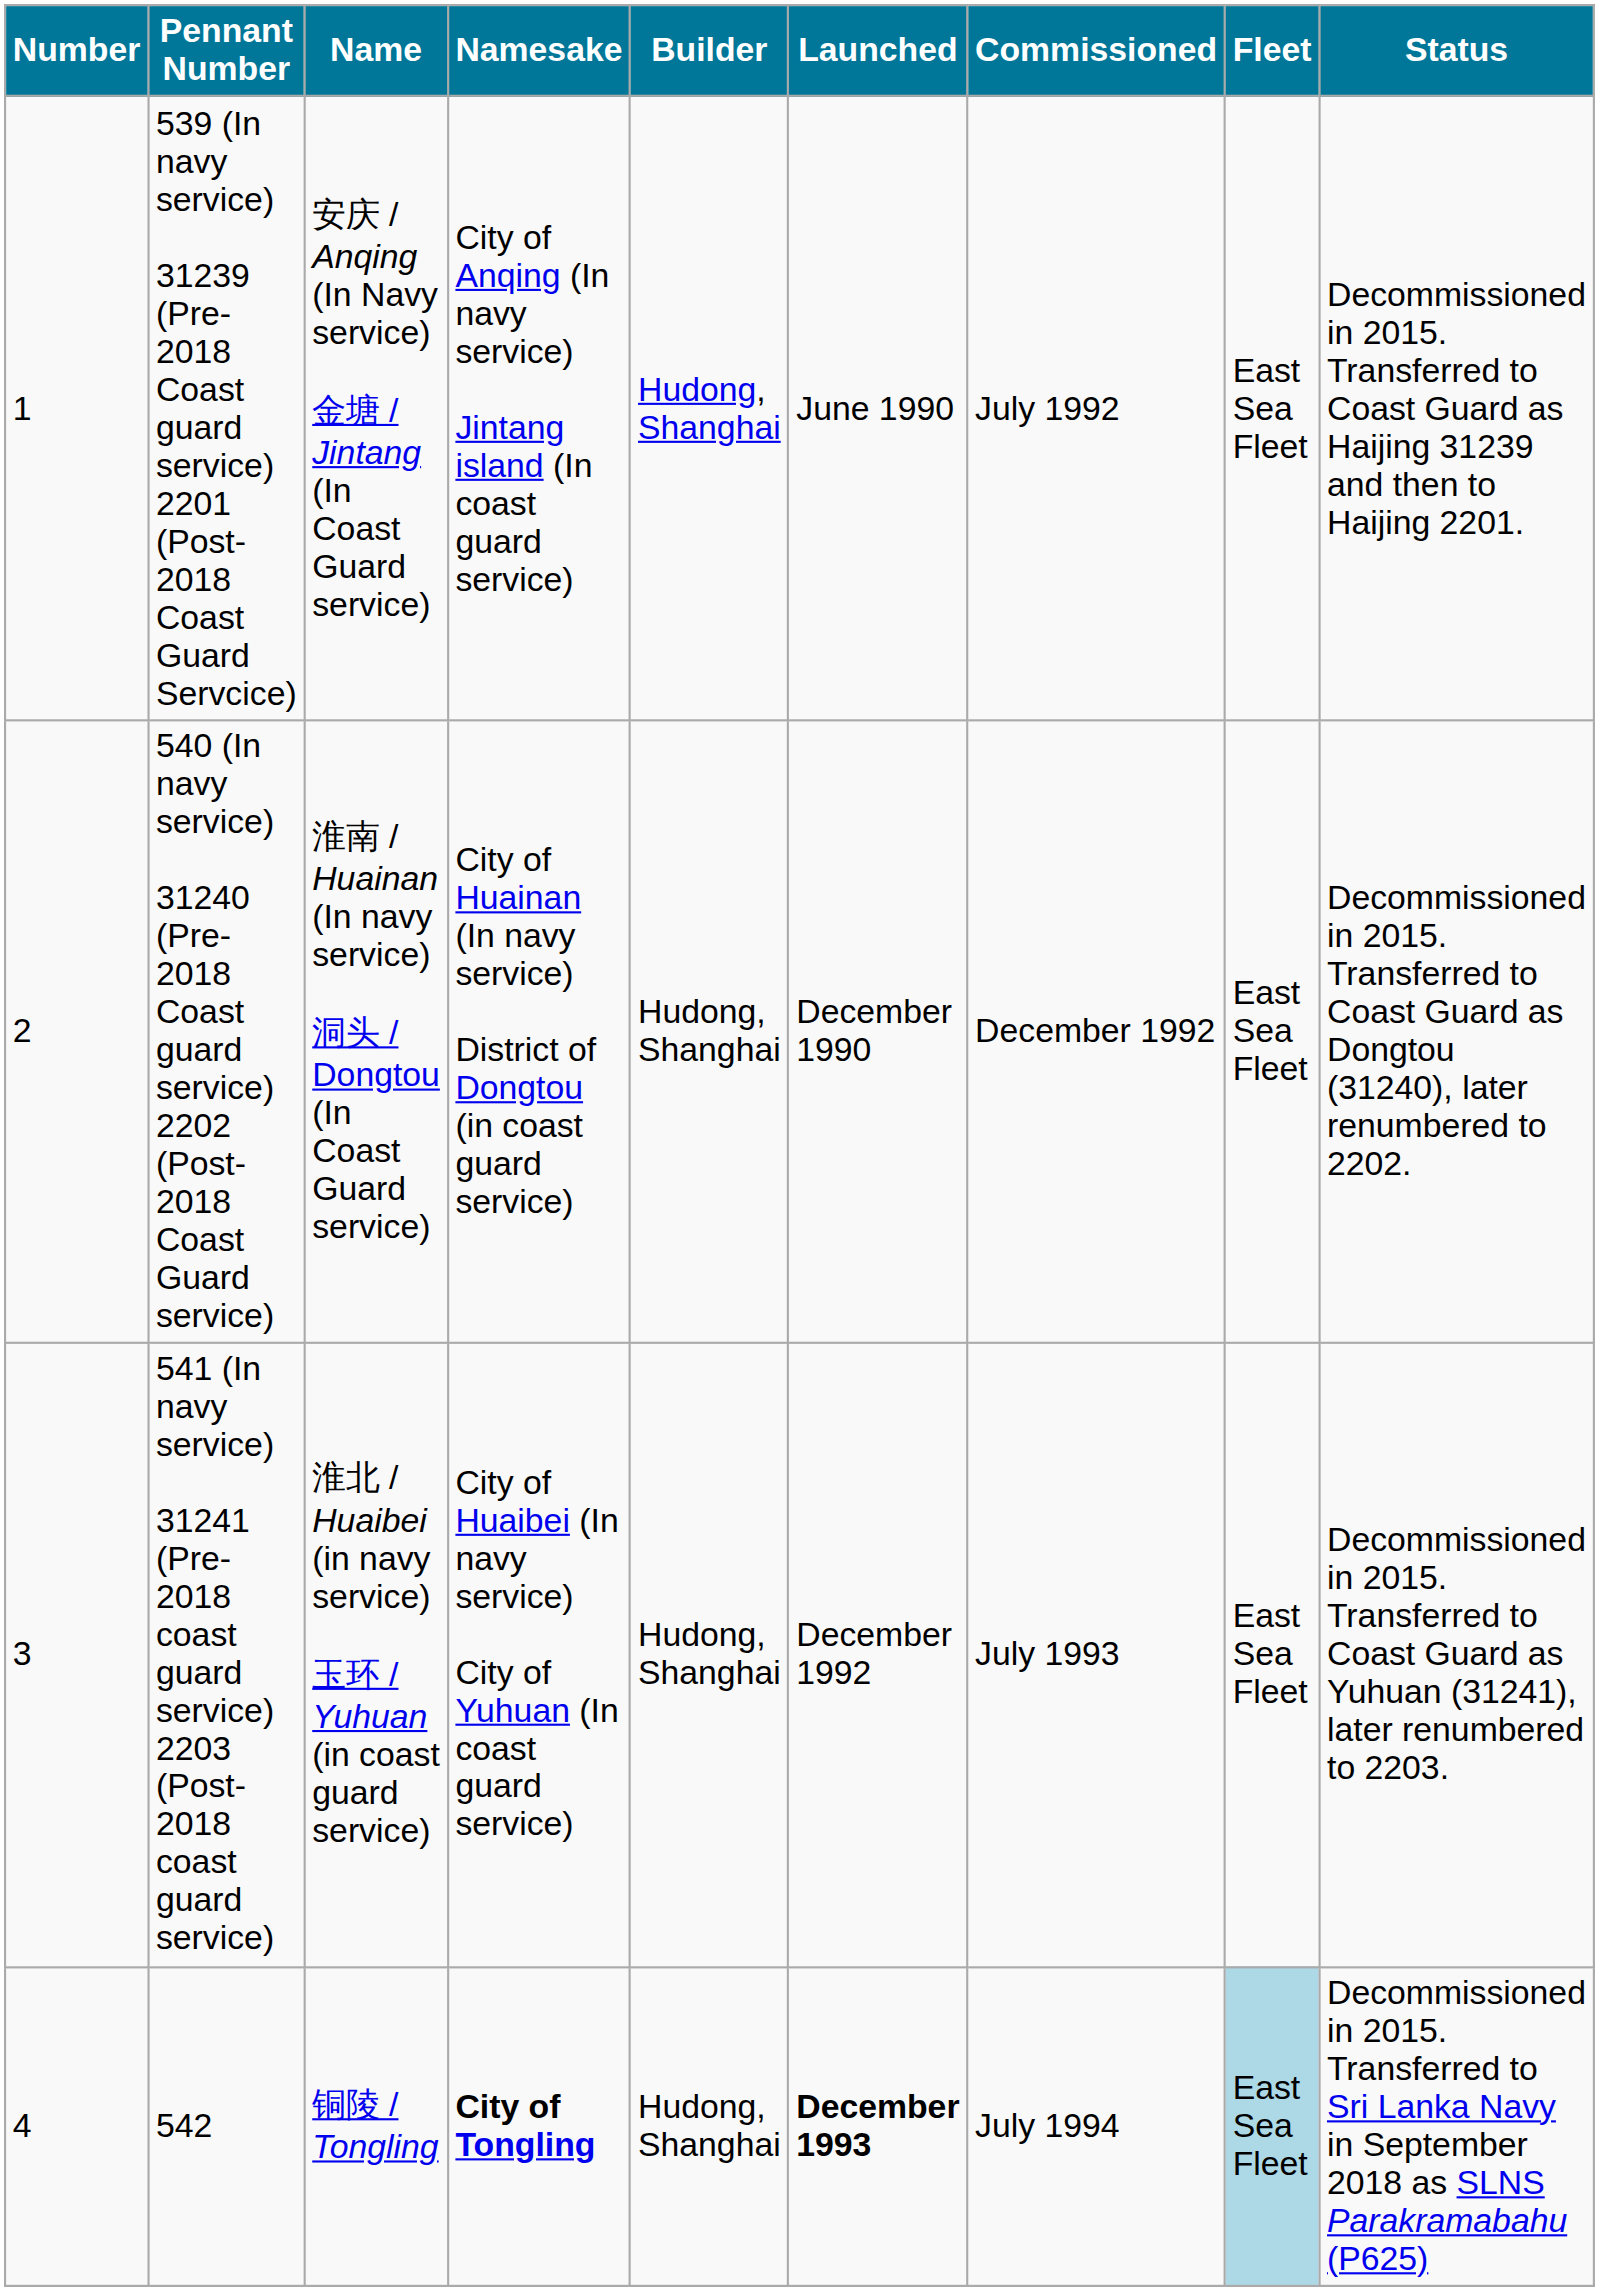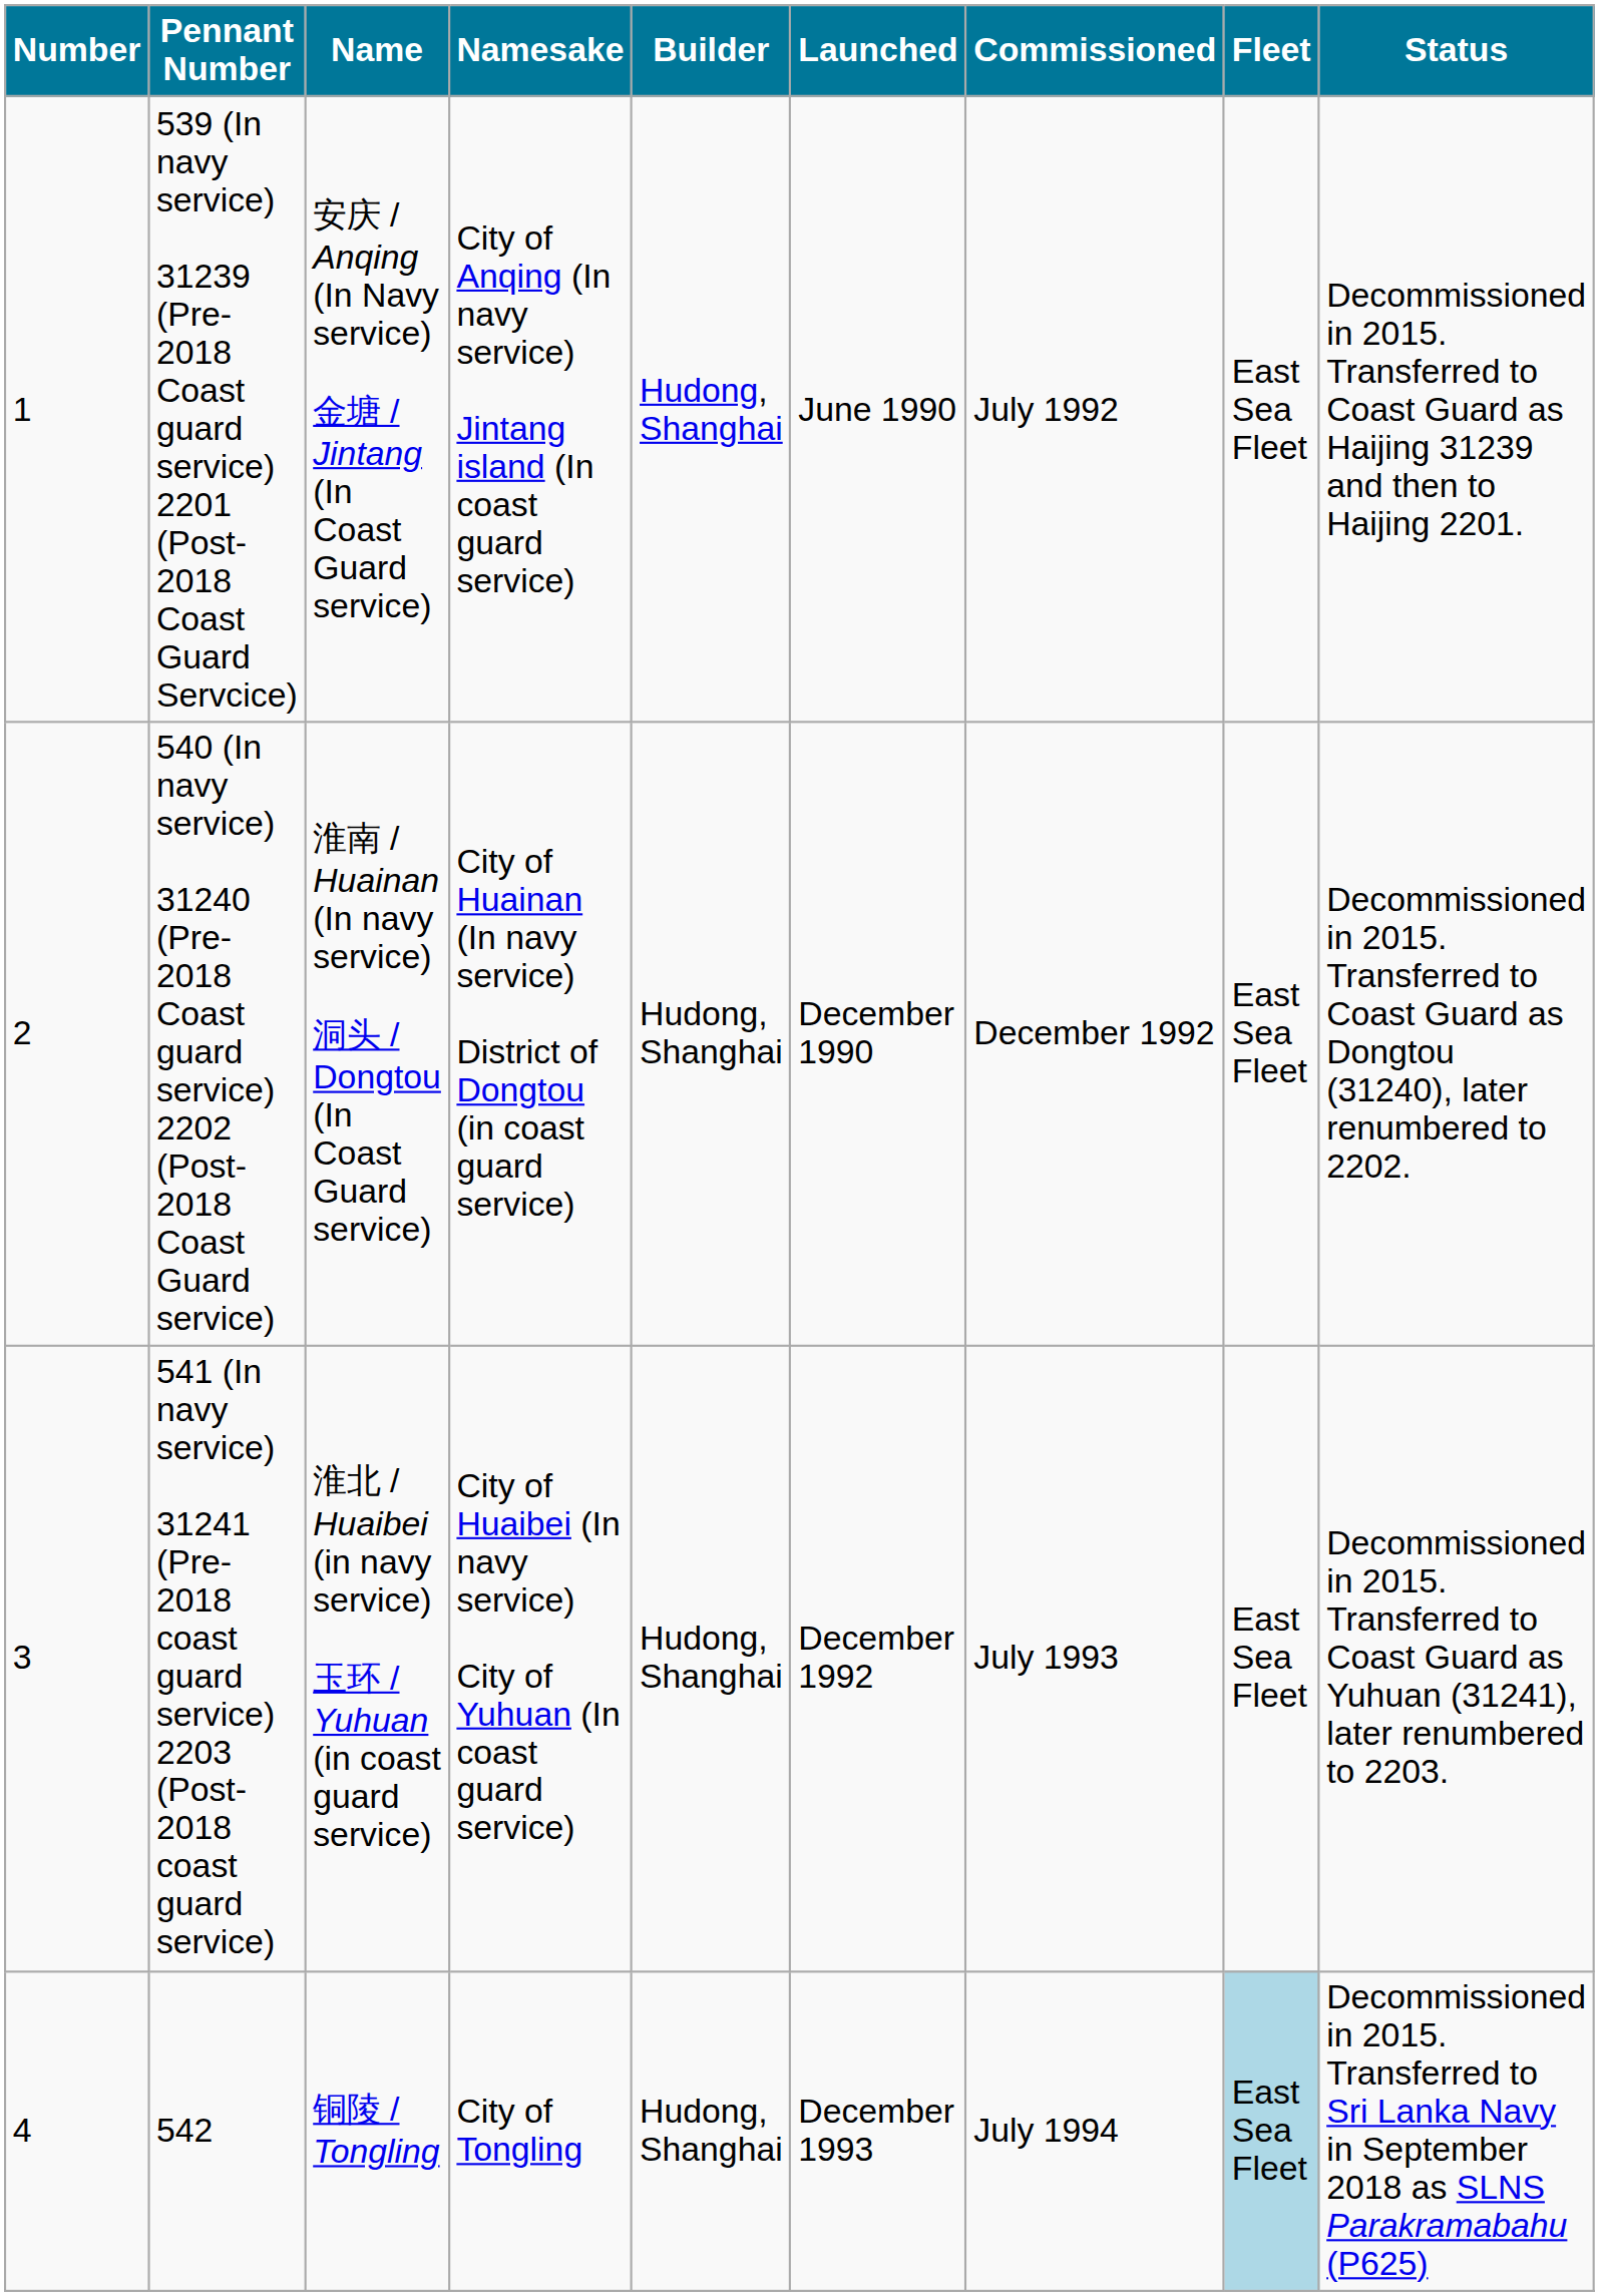542 | Namesake: bold -> normal
542 | Launched: bold -> normal
